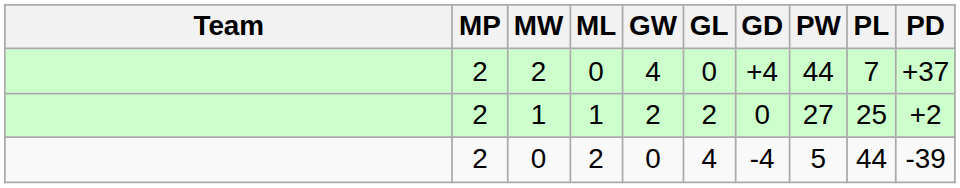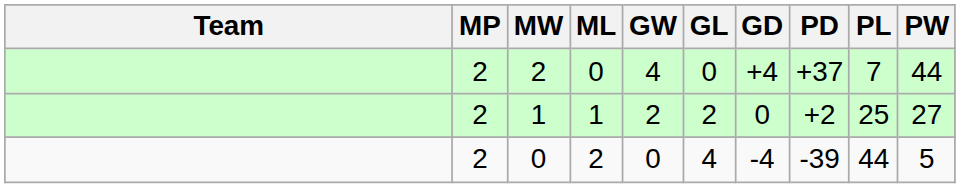columns swapped: PW <-> PD
